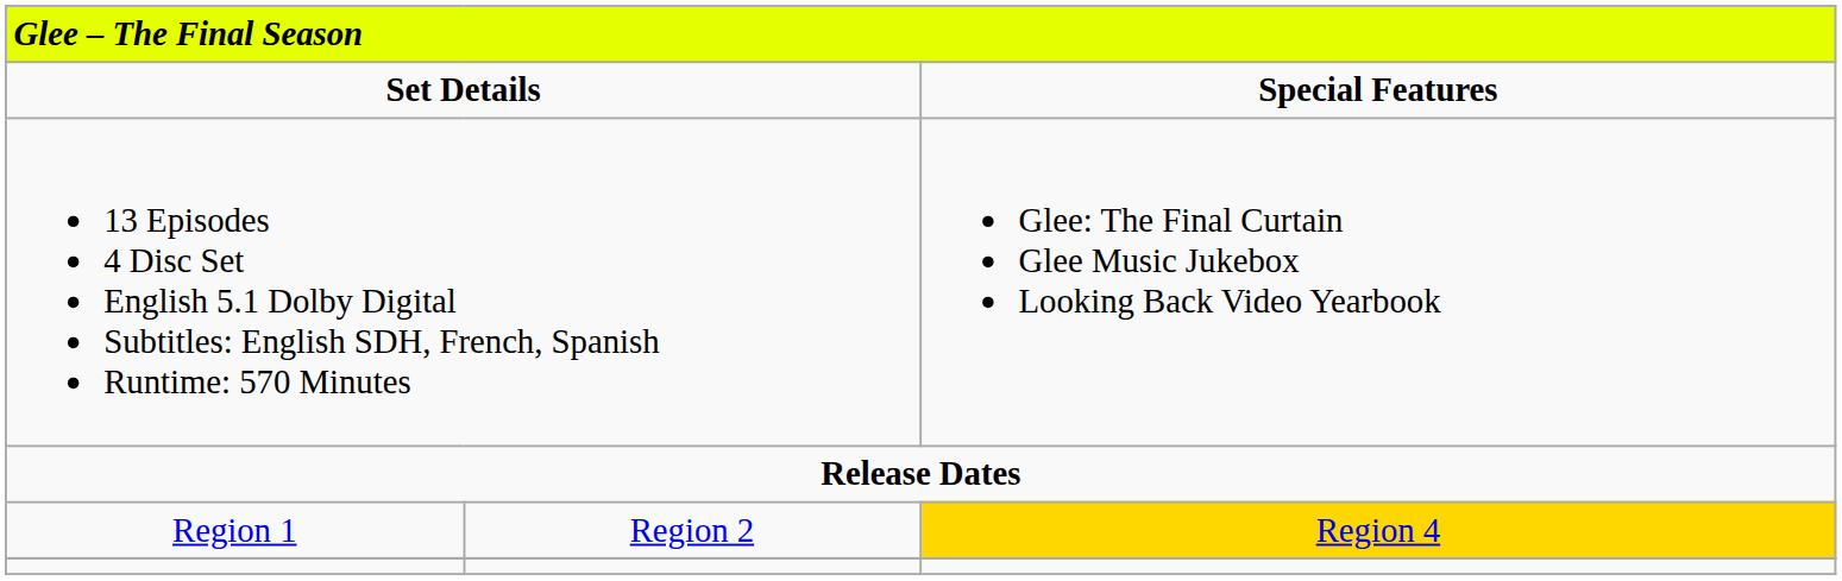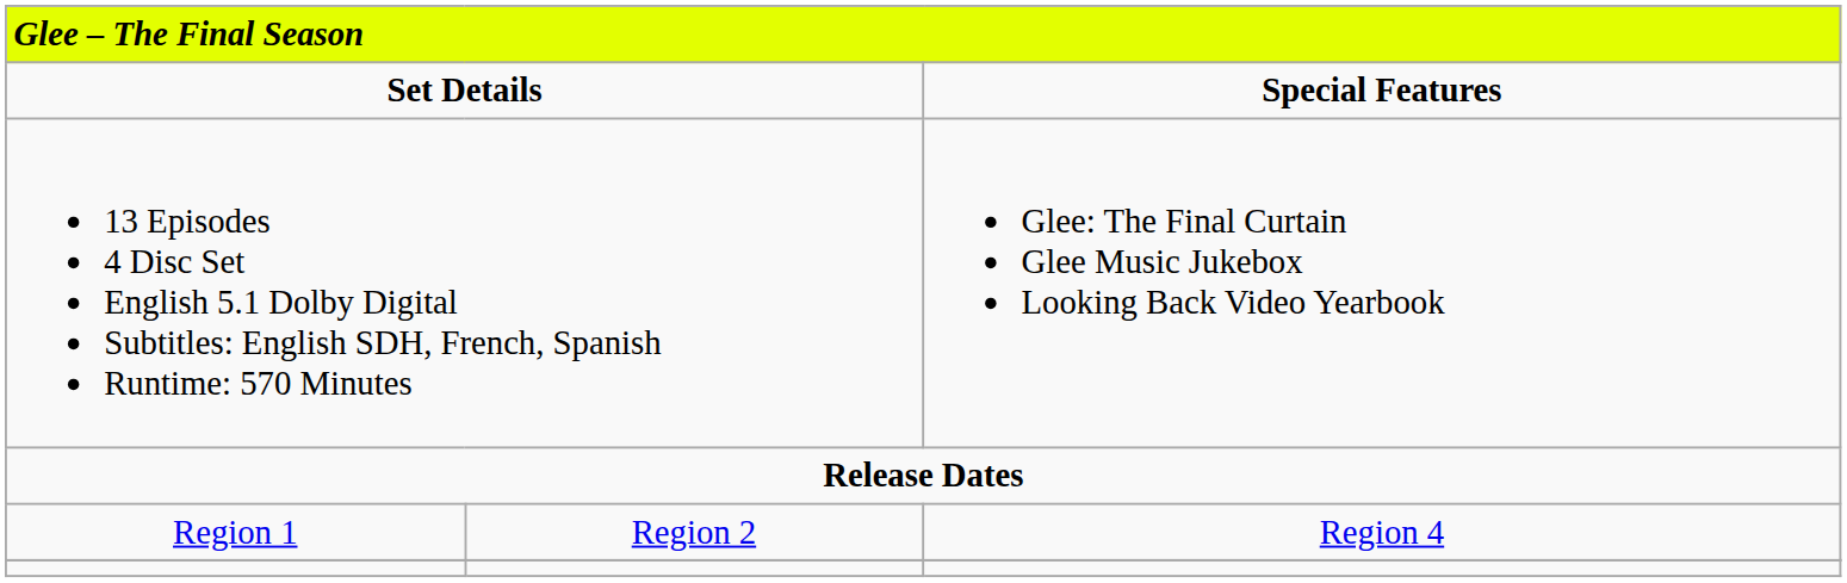Region 1 | column 3: gold background -> no background
